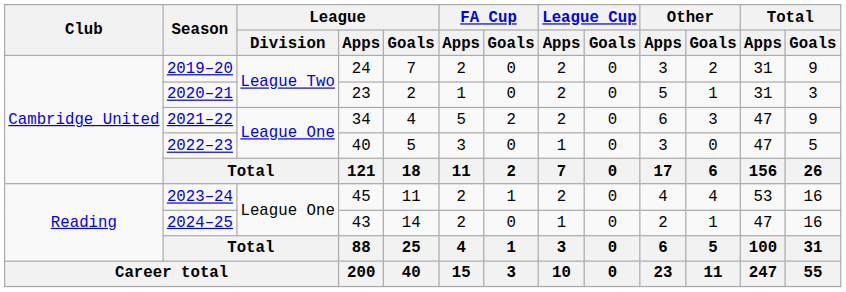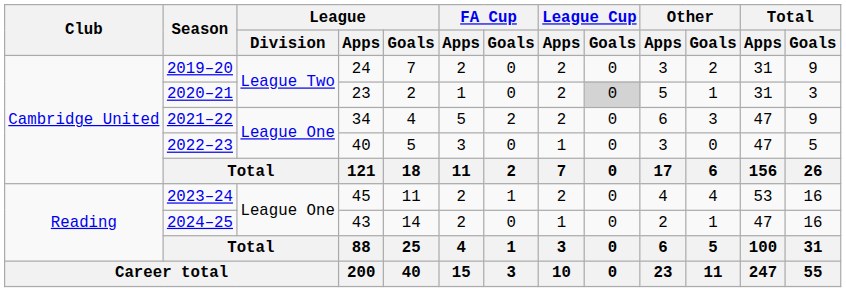2020–21 | League Cup / Goals: no background -> lightgrey background
